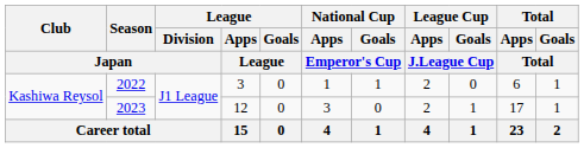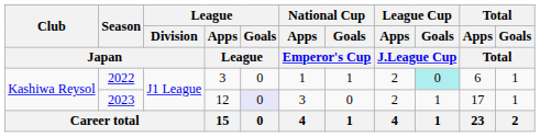2022 | League Cup / Goals / J.League Cup: no background -> paleturquoise background
2023 | League / Goals / League: no background -> lavender background
